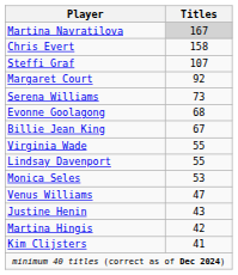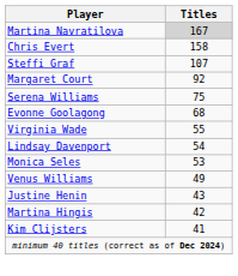Serena Williams | Titles: 73 -> 75
- row: Billie Jean King | 67
Lindsay Davenport | Titles: 55 -> 54
Venus Williams | Titles: 47 -> 49
